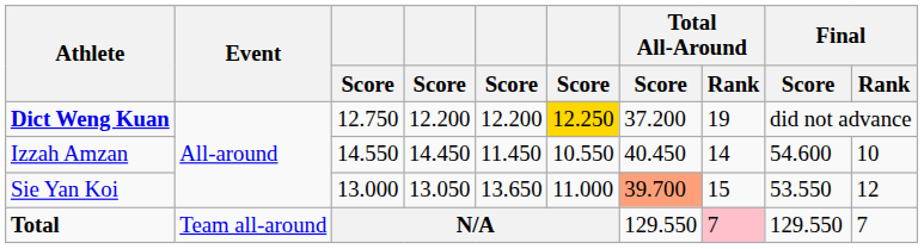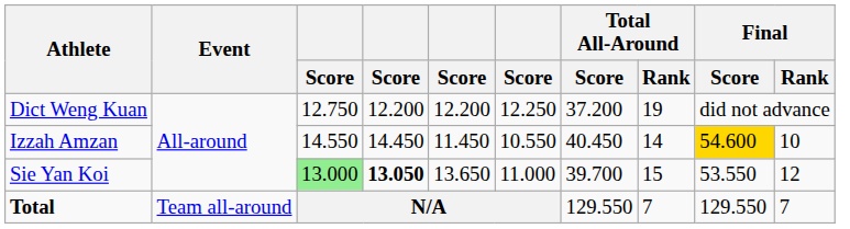row 3 | Athlete: bold -> normal
row 3 | column 6: gold background -> no background
row 4 | Final / Score: no background -> gold background
row 5 | column 3: no background -> lightgreen background
row 5 | column 4: normal -> bold
row 5 | Total All-Around / Score: lightsalmon background -> no background
row 6 | Total All-Around / Rank: pink background -> no background
